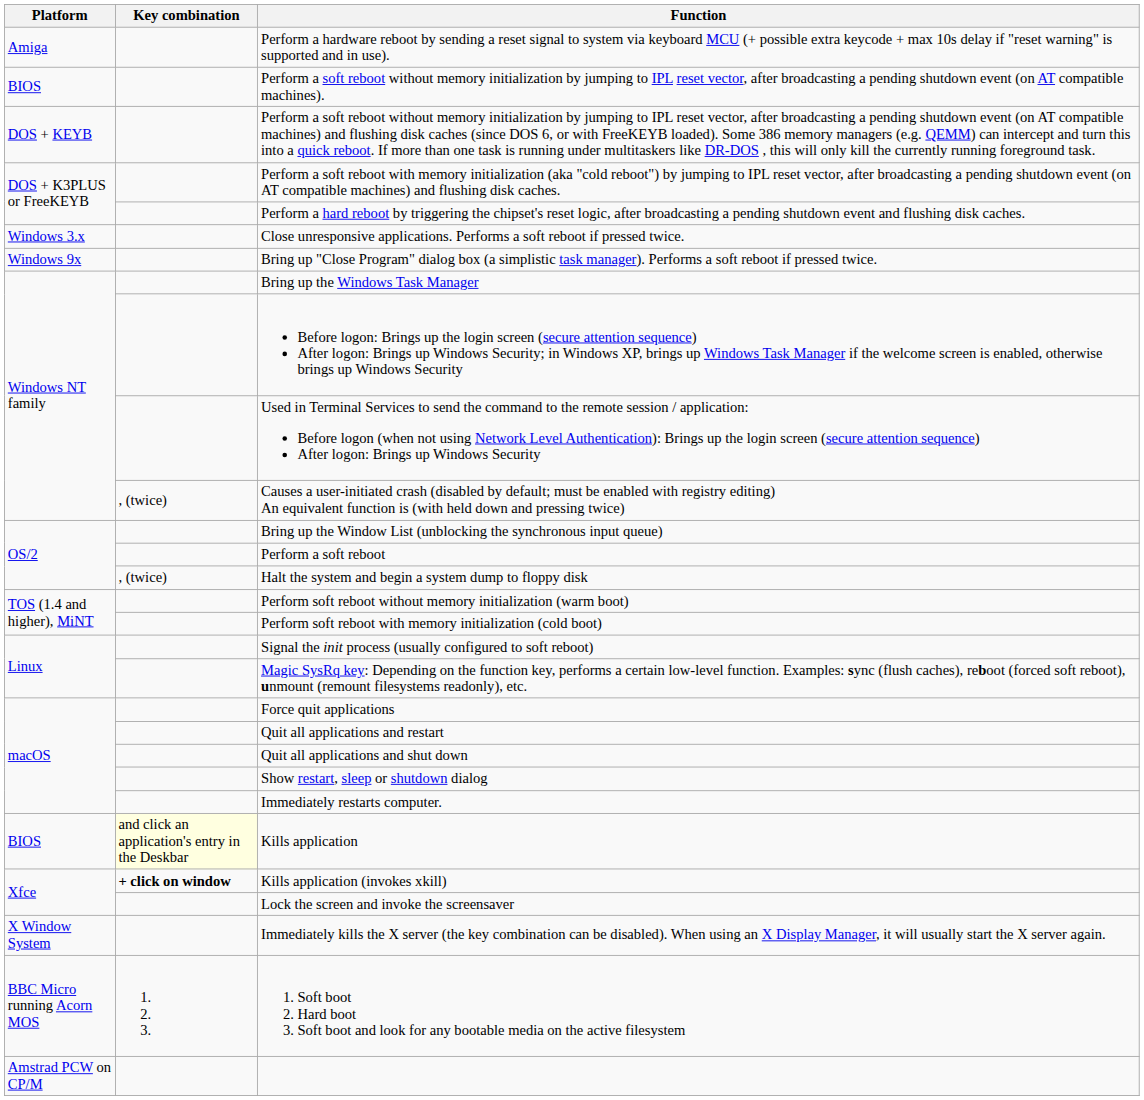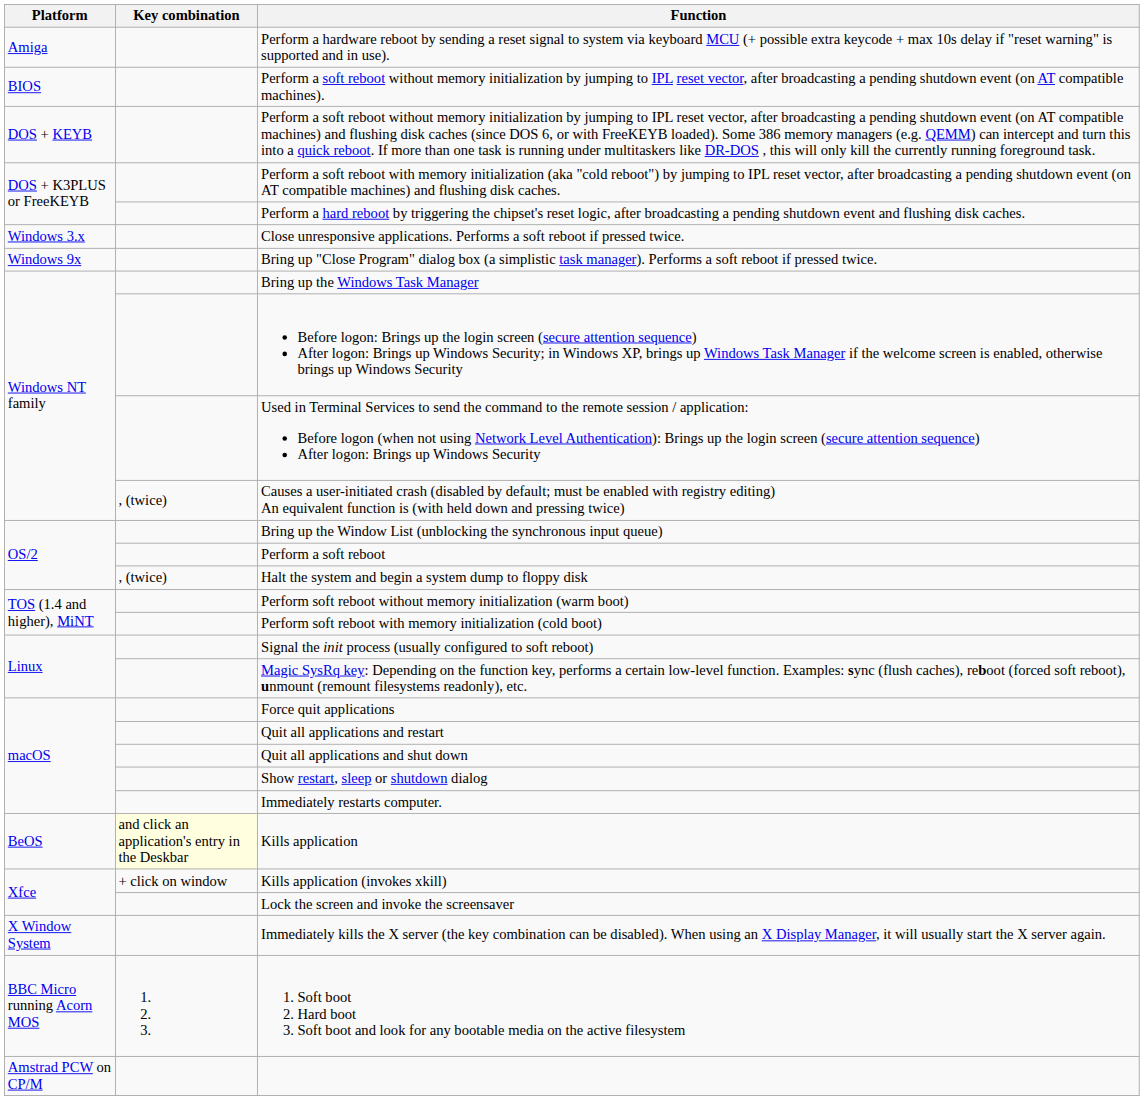Kills application | Platform: BIOS -> BeOS
Kills application (invokes xkill) | Key combination: bold -> normal
